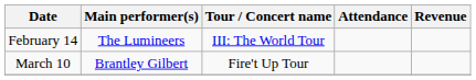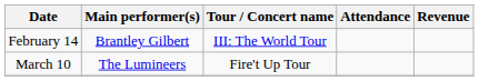February 14 | Main performer(s): The Lumineers -> Brantley Gilbert
March 10 | Main performer(s): Brantley Gilbert -> The Lumineers
